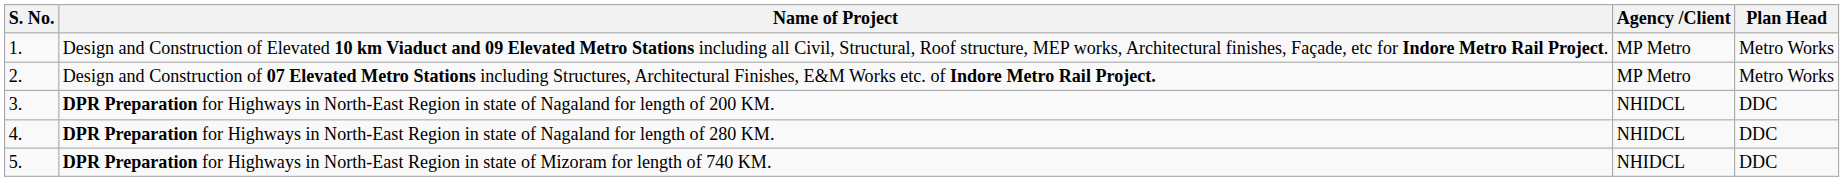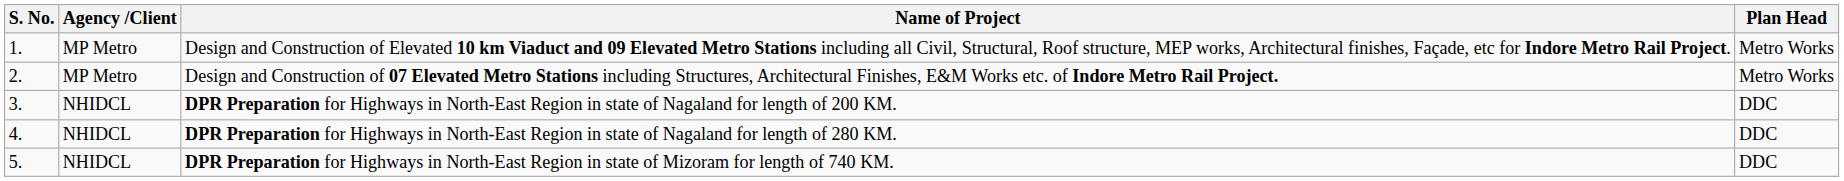columns swapped: Agency /Client <-> Name of Project
